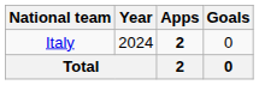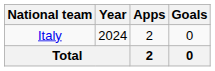Italy | Apps: bold -> normal
